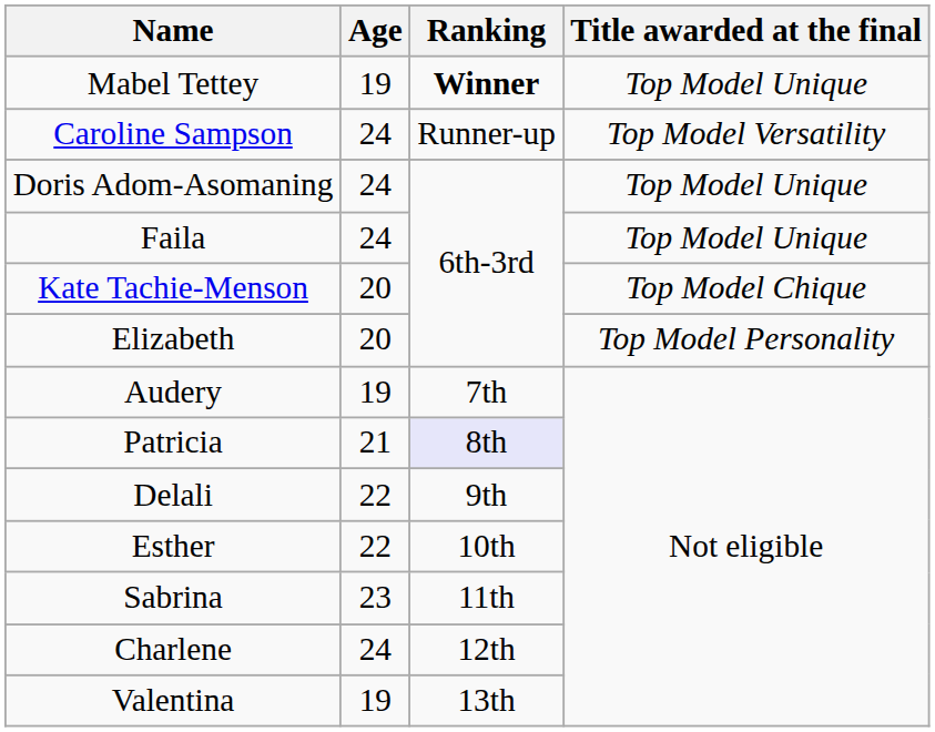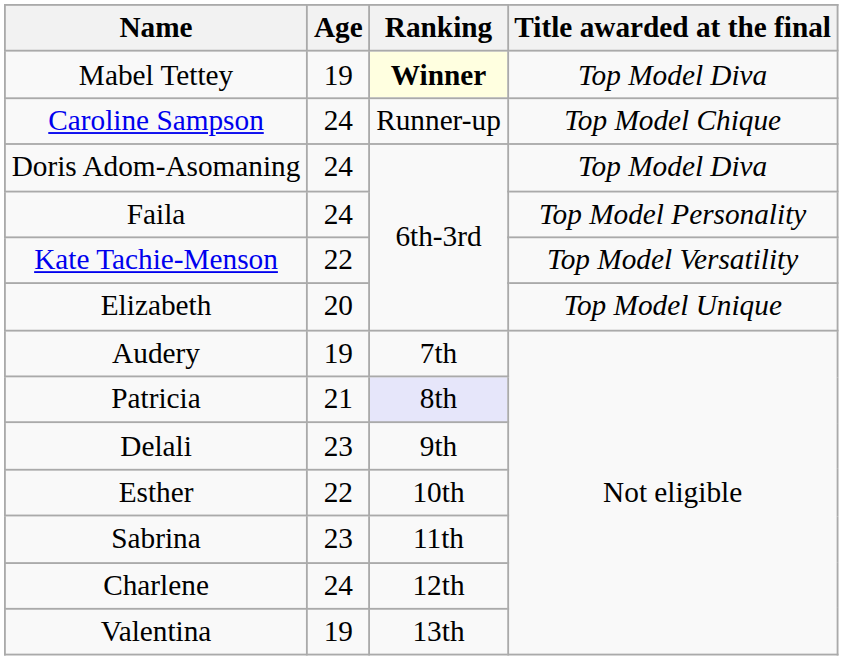Mabel Tettey | Ranking: no background -> lightyellow background
Mabel Tettey | Title awarded at the final: Top Model Unique -> Top Model Diva
Caroline Sampson | Title awarded at the final: Top Model Versatility -> Top Model Chique
Doris Adom-Asomaning | Title awarded at the final: Top Model Unique -> Top Model Diva
Faila | Title awarded at the final: Top Model Unique -> Top Model Personality
Kate Tachie-Menson | Age: 20 -> 22
Kate Tachie-Menson | Title awarded at the final: Top Model Chique -> Top Model Versatility
Elizabeth | Title awarded at the final: Top Model Personality -> Top Model Unique
Delali | Age: 22 -> 23
